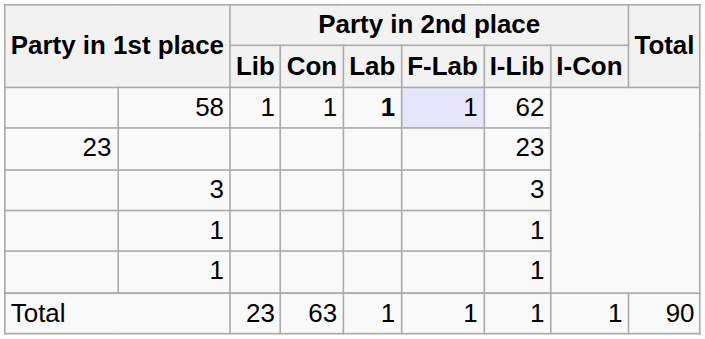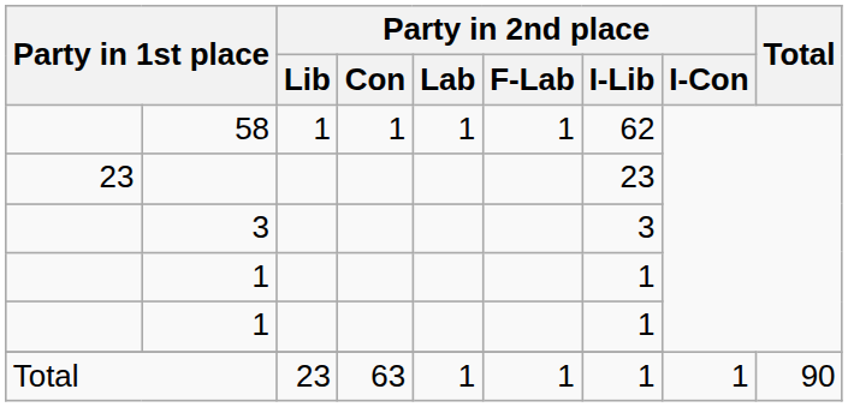58 | Party in 2nd place / Lab: bold -> normal
58 | Party in 2nd place / F-Lab: lavender background -> no background
